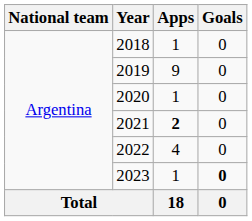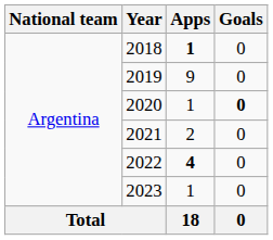2018 | Apps: normal -> bold
2020 | Goals: normal -> bold
2021 | Apps: bold -> normal
2022 | Apps: normal -> bold
2023 | Goals: bold -> normal
